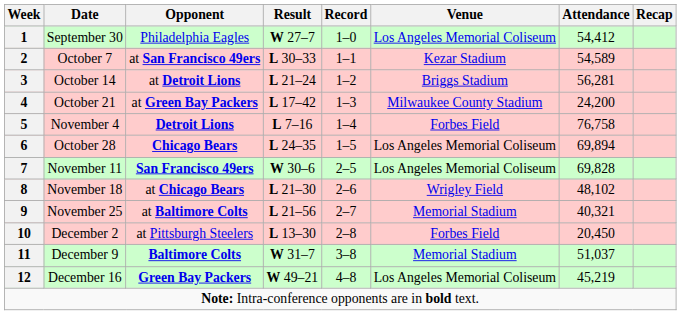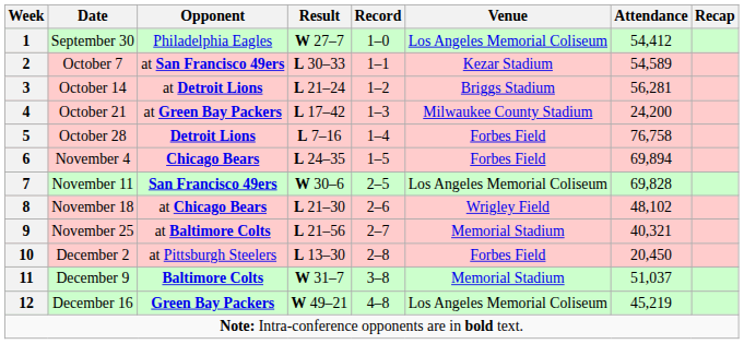5 | Date: November 4 -> October 28
6 | Date: October 28 -> November 4
6 | Venue: Los Angeles Memorial Coliseum -> Forbes Field
